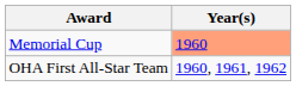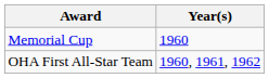Memorial Cup | Year(s): lightsalmon background -> no background
